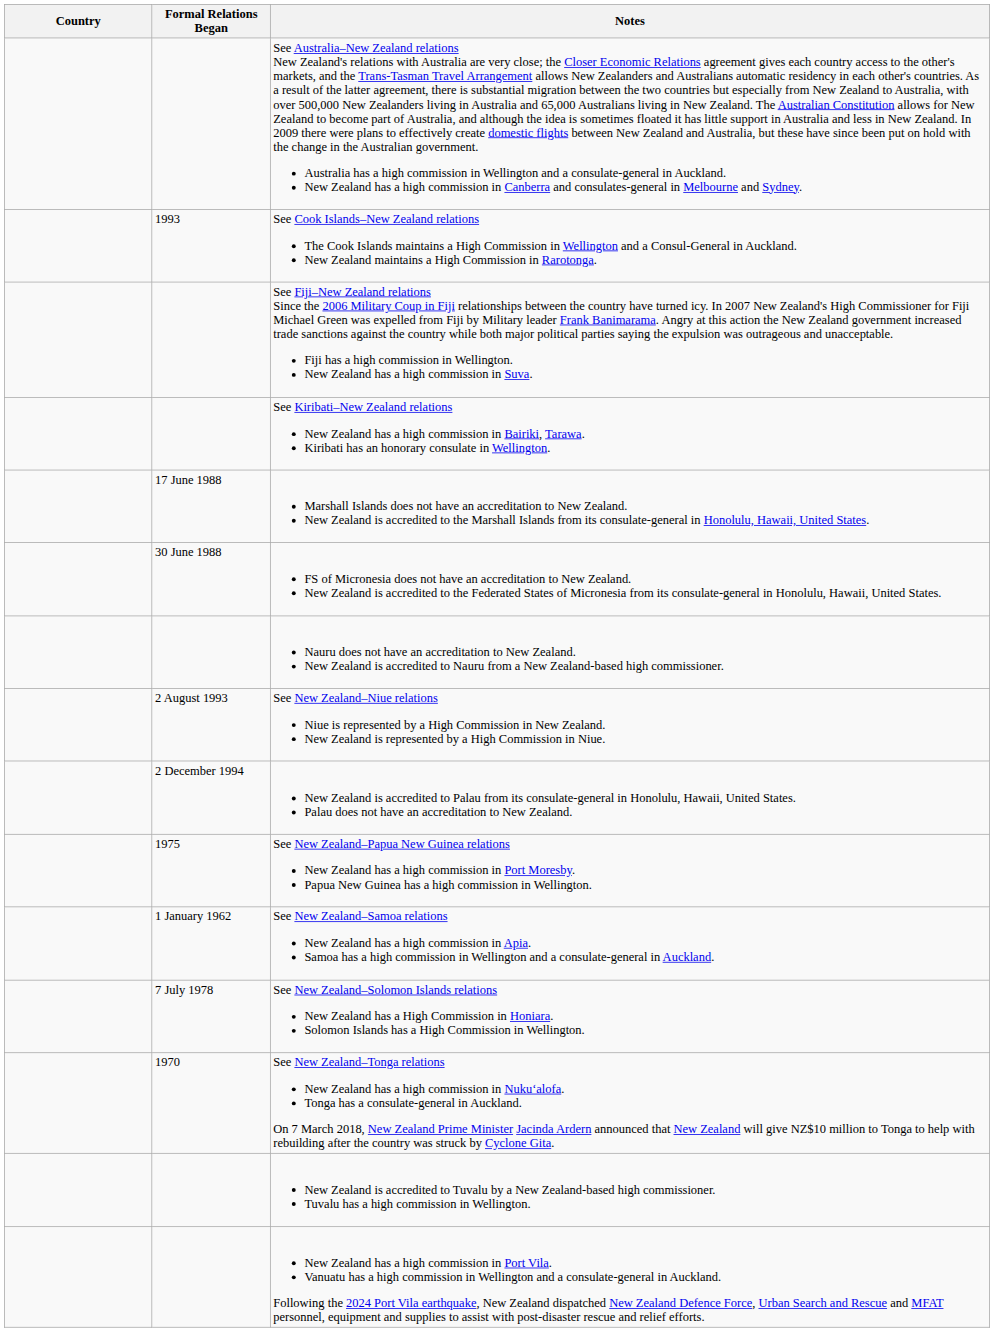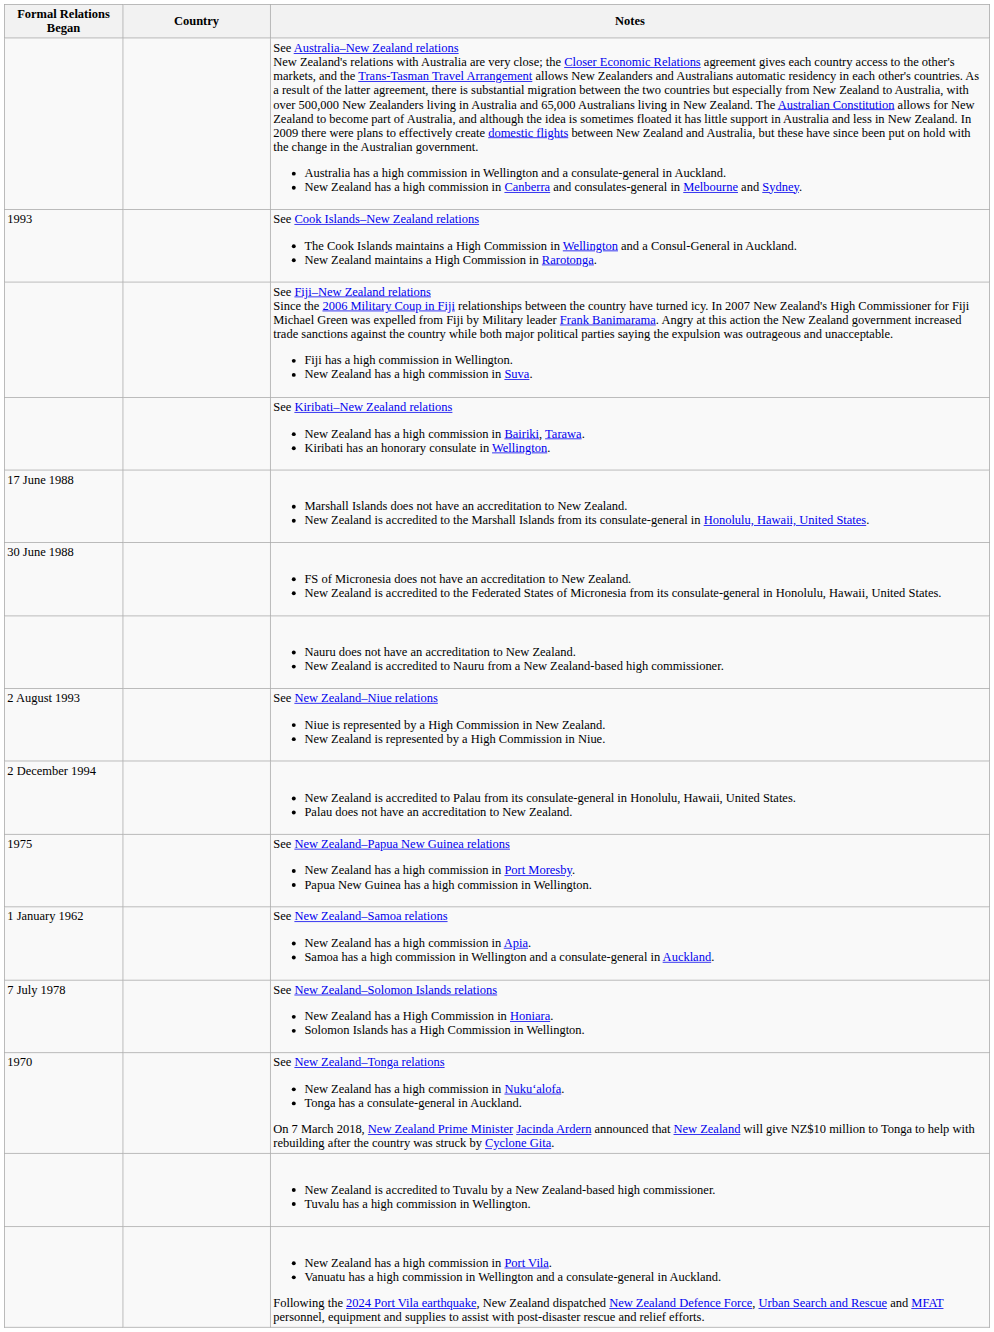columns swapped: Country <-> Formal Relations Began
